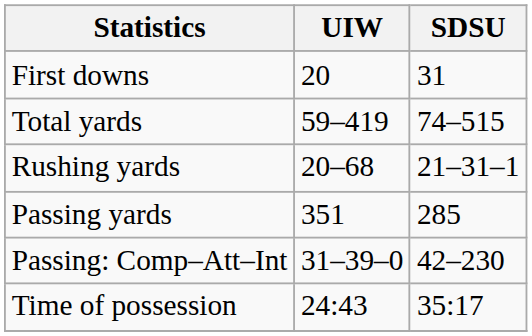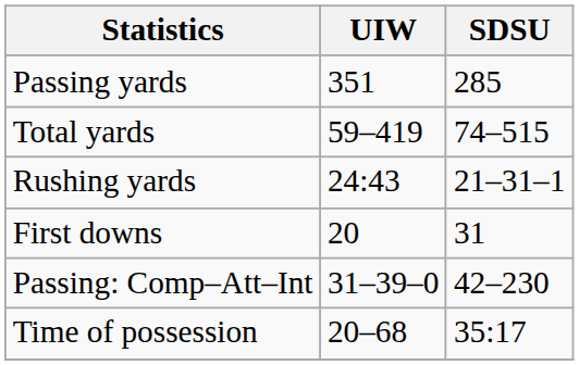rows swapped: First downs <-> Passing yards
Rushing yards | UIW: 20–68 -> 24:43
Time of possession | UIW: 24:43 -> 20–68
